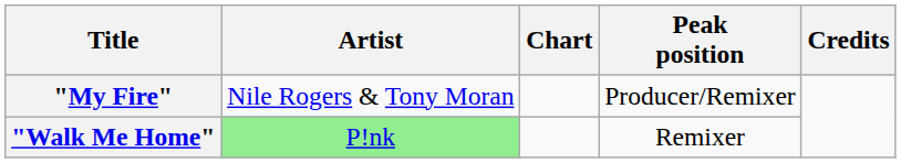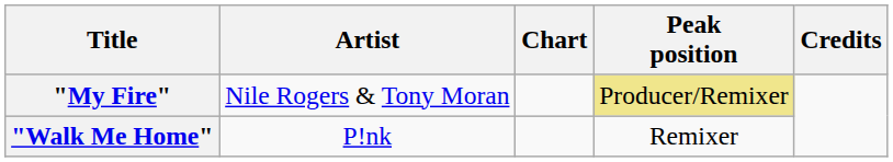"My Fire" | Peak position: no background -> khaki background
"Walk Me Home" | Artist: lightgreen background -> no background
